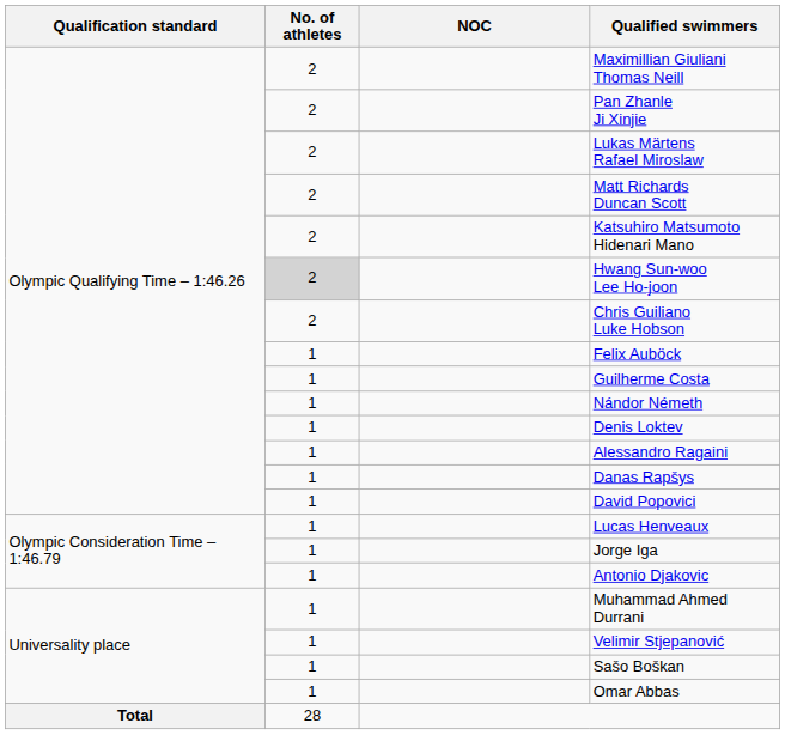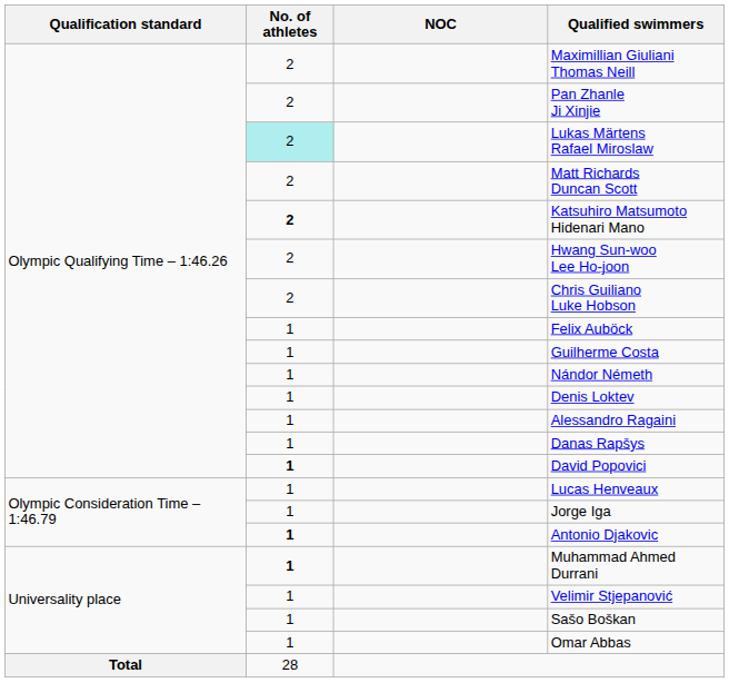Lukas Märtens Rafael Miroslaw | No. of athletes: no background -> paleturquoise background
Katsuhiro Matsumoto Hidenari Mano | No. of athletes: normal -> bold
Hwang Sun-woo Lee Ho-joon | No. of athletes: lightgrey background -> no background
David Popovici | No. of athletes: normal -> bold
Antonio Djakovic | No. of athletes: normal -> bold
Muhammad Ahmed Durrani | No. of athletes: normal -> bold
